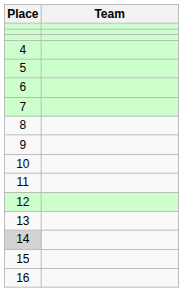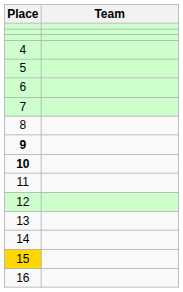row 10 | Place: normal -> bold
row 11 | Place: normal -> bold
row 15 | Place: lightgrey background -> no background
row 16 | Place: no background -> gold background
